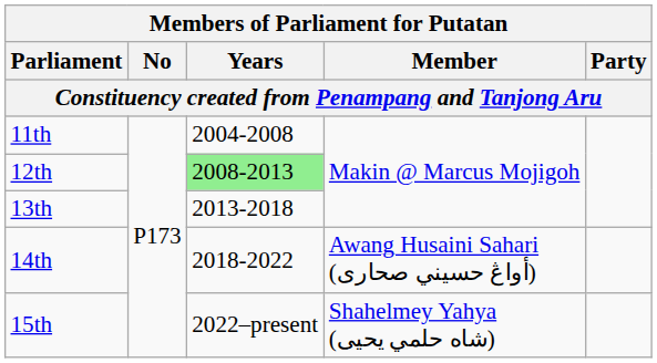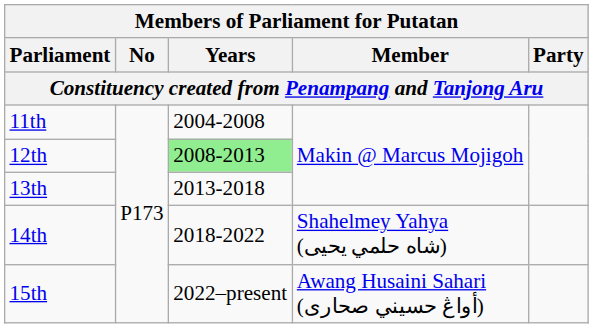14th | Member: Awang Husaini Sahari (أواڠ حسيني صحارى) -> Shahelmey Yahya (شاه حلمي يحيى)
15th | Member: Shahelmey Yahya (شاه حلمي يحيى) -> Awang Husaini Sahari (أواڠ حسيني صحارى)
